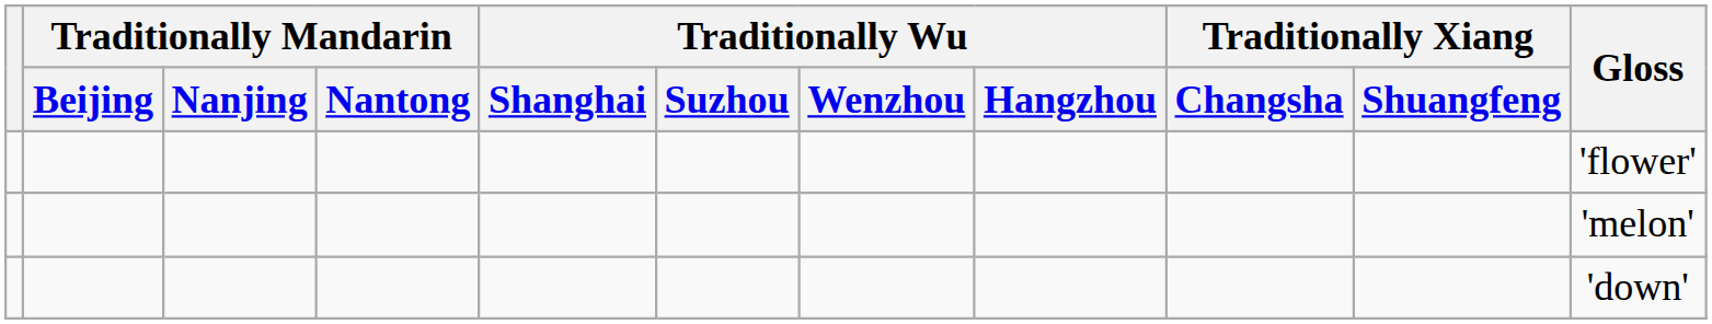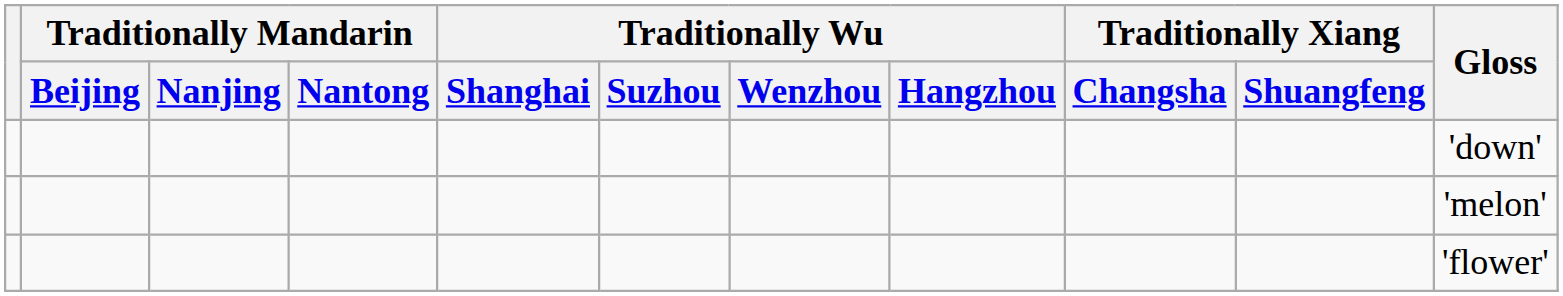row 3 | Gloss: 'flower' -> 'down'
row 5 | Gloss: 'down' -> 'flower'
